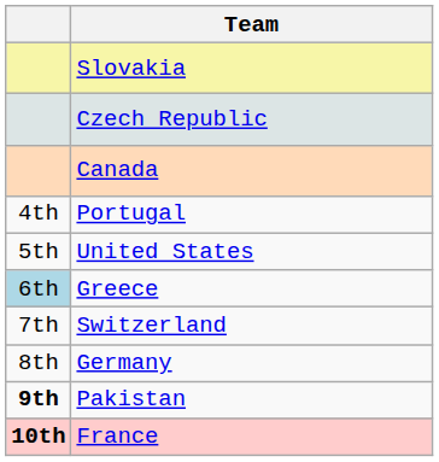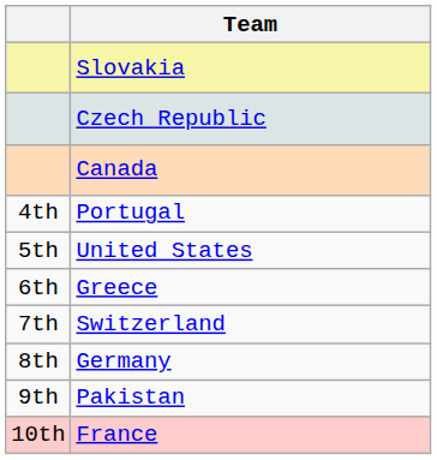Greece | column 1: lightblue background -> no background
Pakistan | column 1: bold -> normal
France | column 1: bold -> normal
